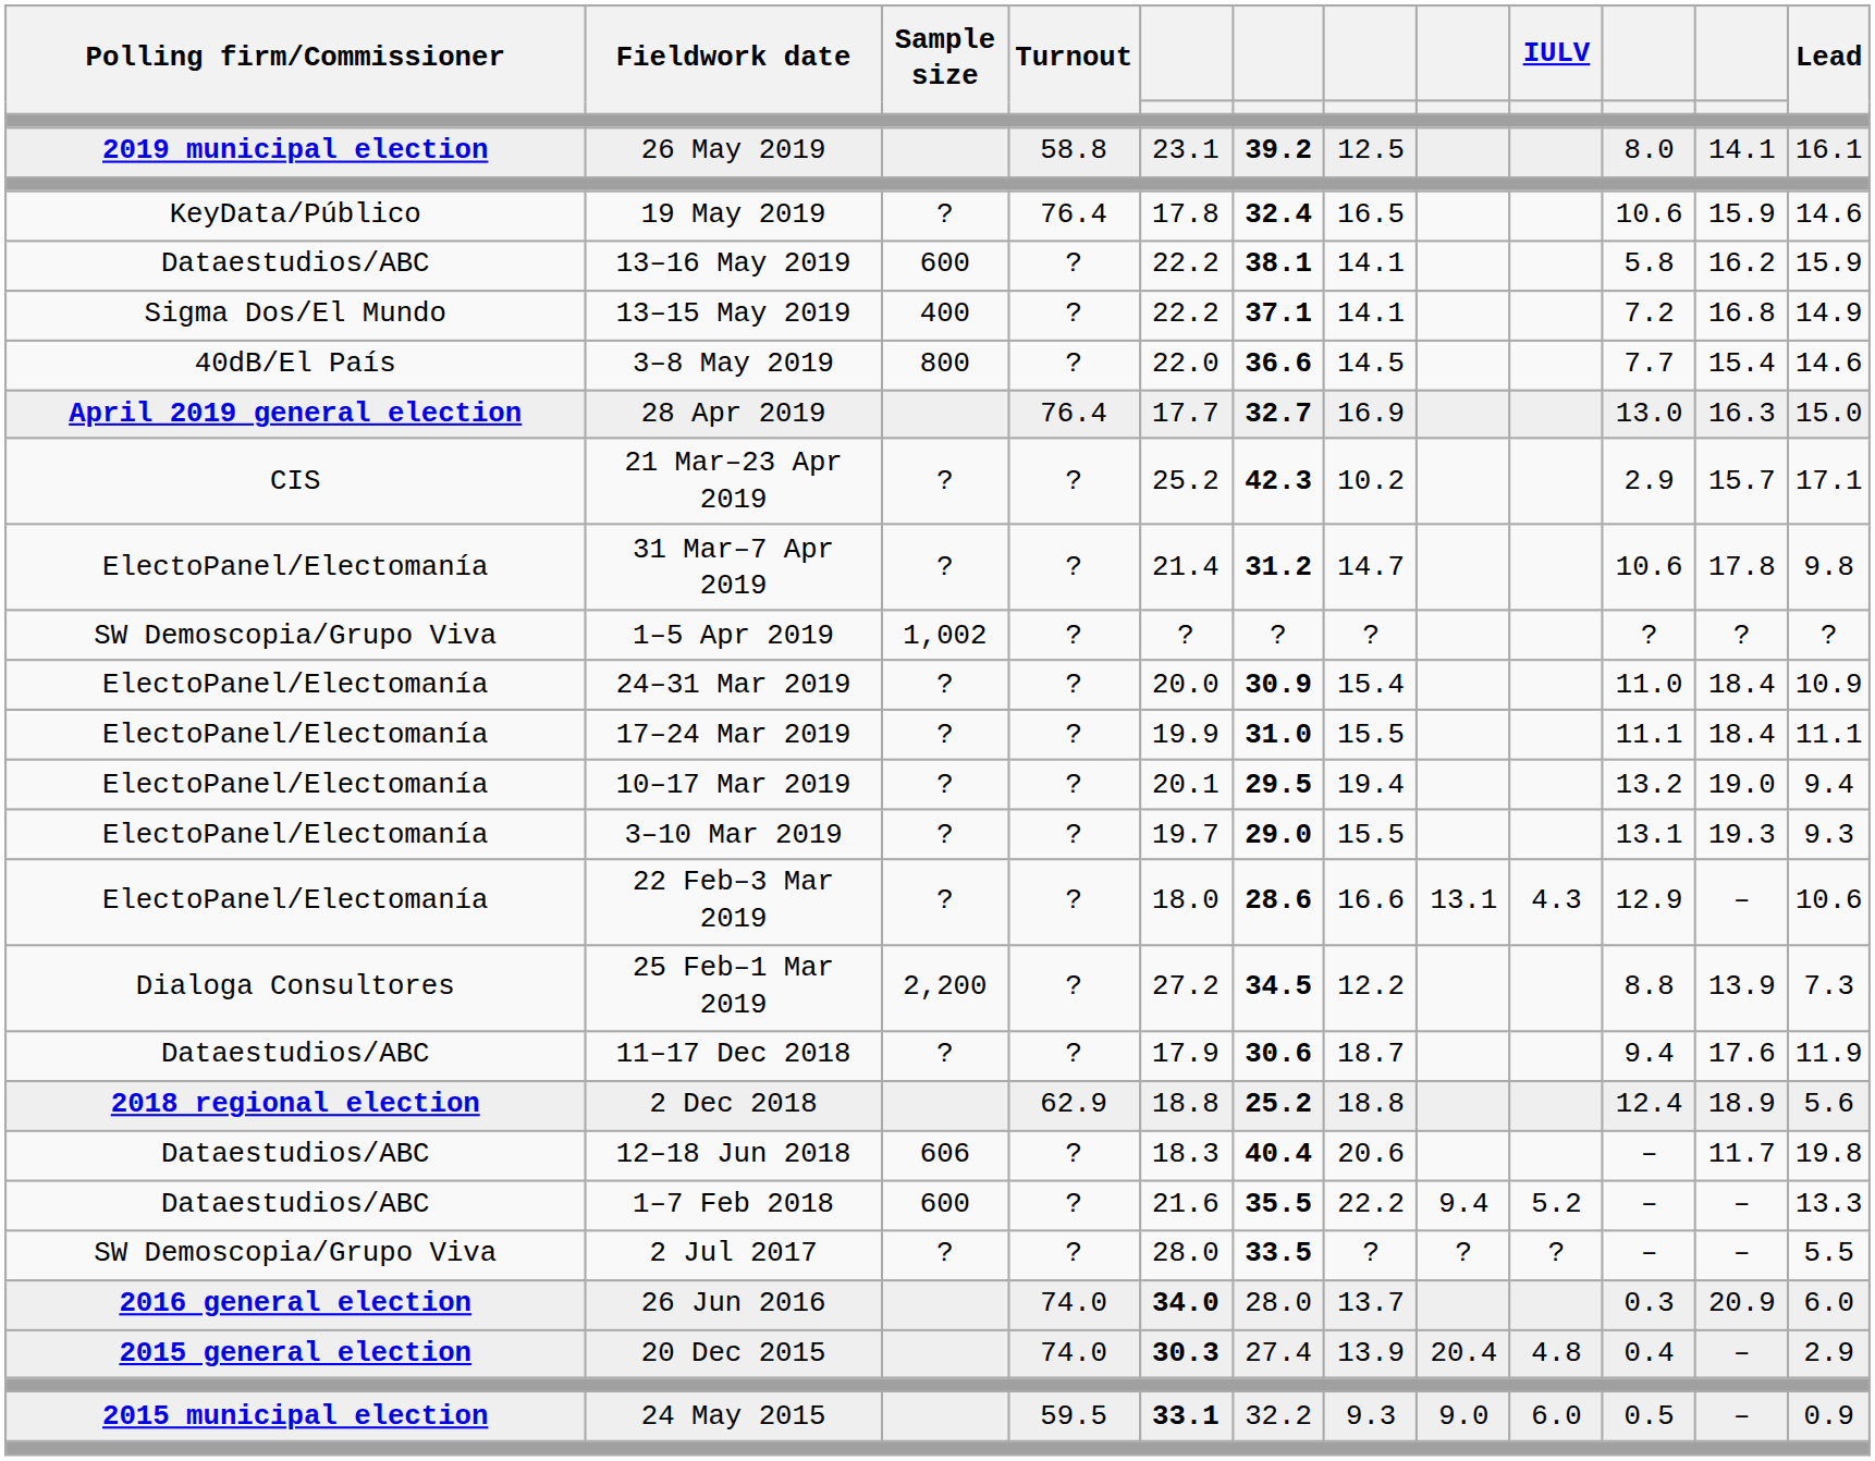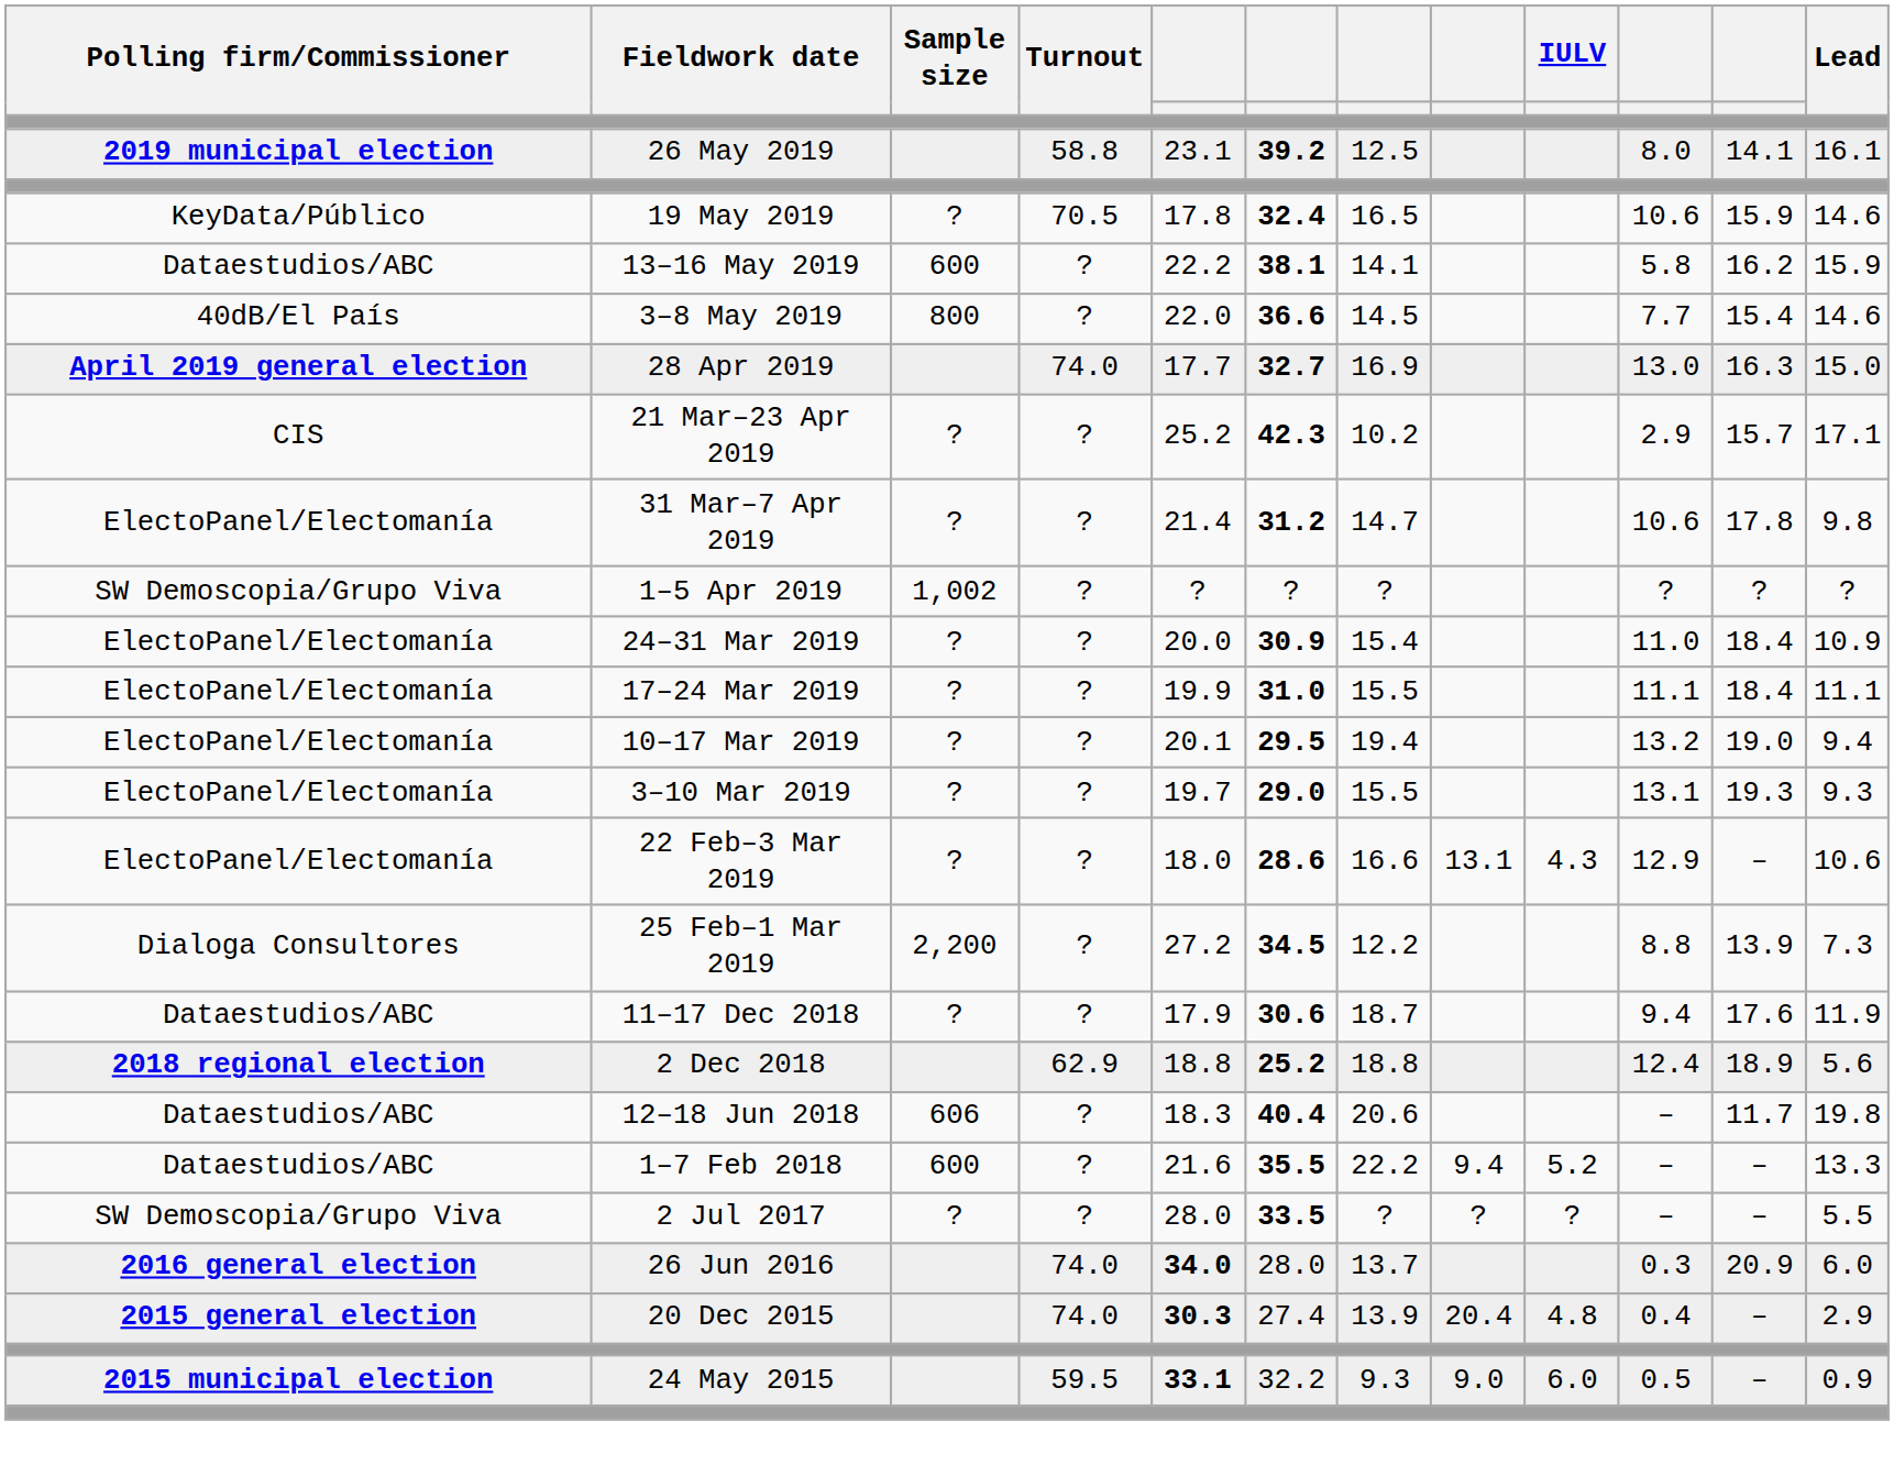19 May 2019 | Turnout: 76.4 -> 70.5
- row: Sigma Dos/El Mundo | 13–15 May 2019 | 400 | ? | 22.2 | 37.1 | 14.1 | 7.2 | 16.8 | 14.9
28 Apr 2019 | Turnout: 76.4 -> 74.0
